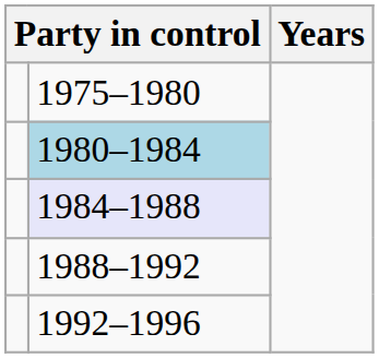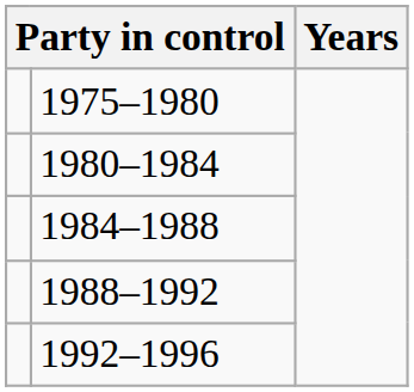1980–1984 | column 2: lightblue background -> no background
1984–1988 | column 2: lavender background -> no background
